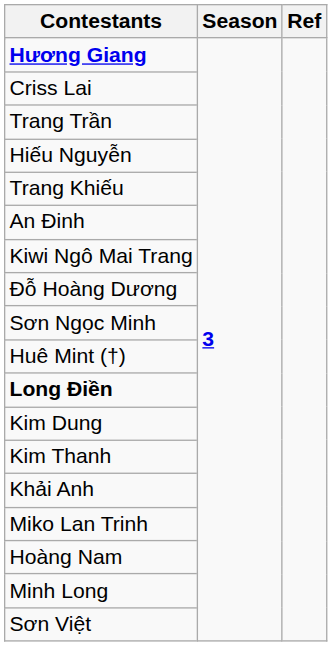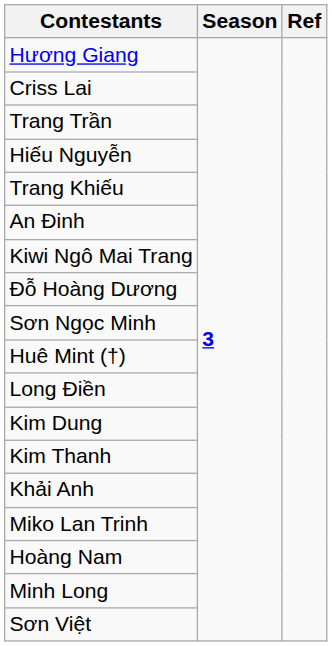Hương Giang | Contestants: bold -> normal
Long Điền | Contestants: bold -> normal
